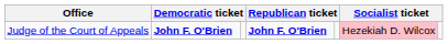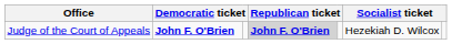Judge of the Court of Appeals | column 4: no background -> lightgrey background
Judge of the Court of Appeals | column 6: pink background -> no background
